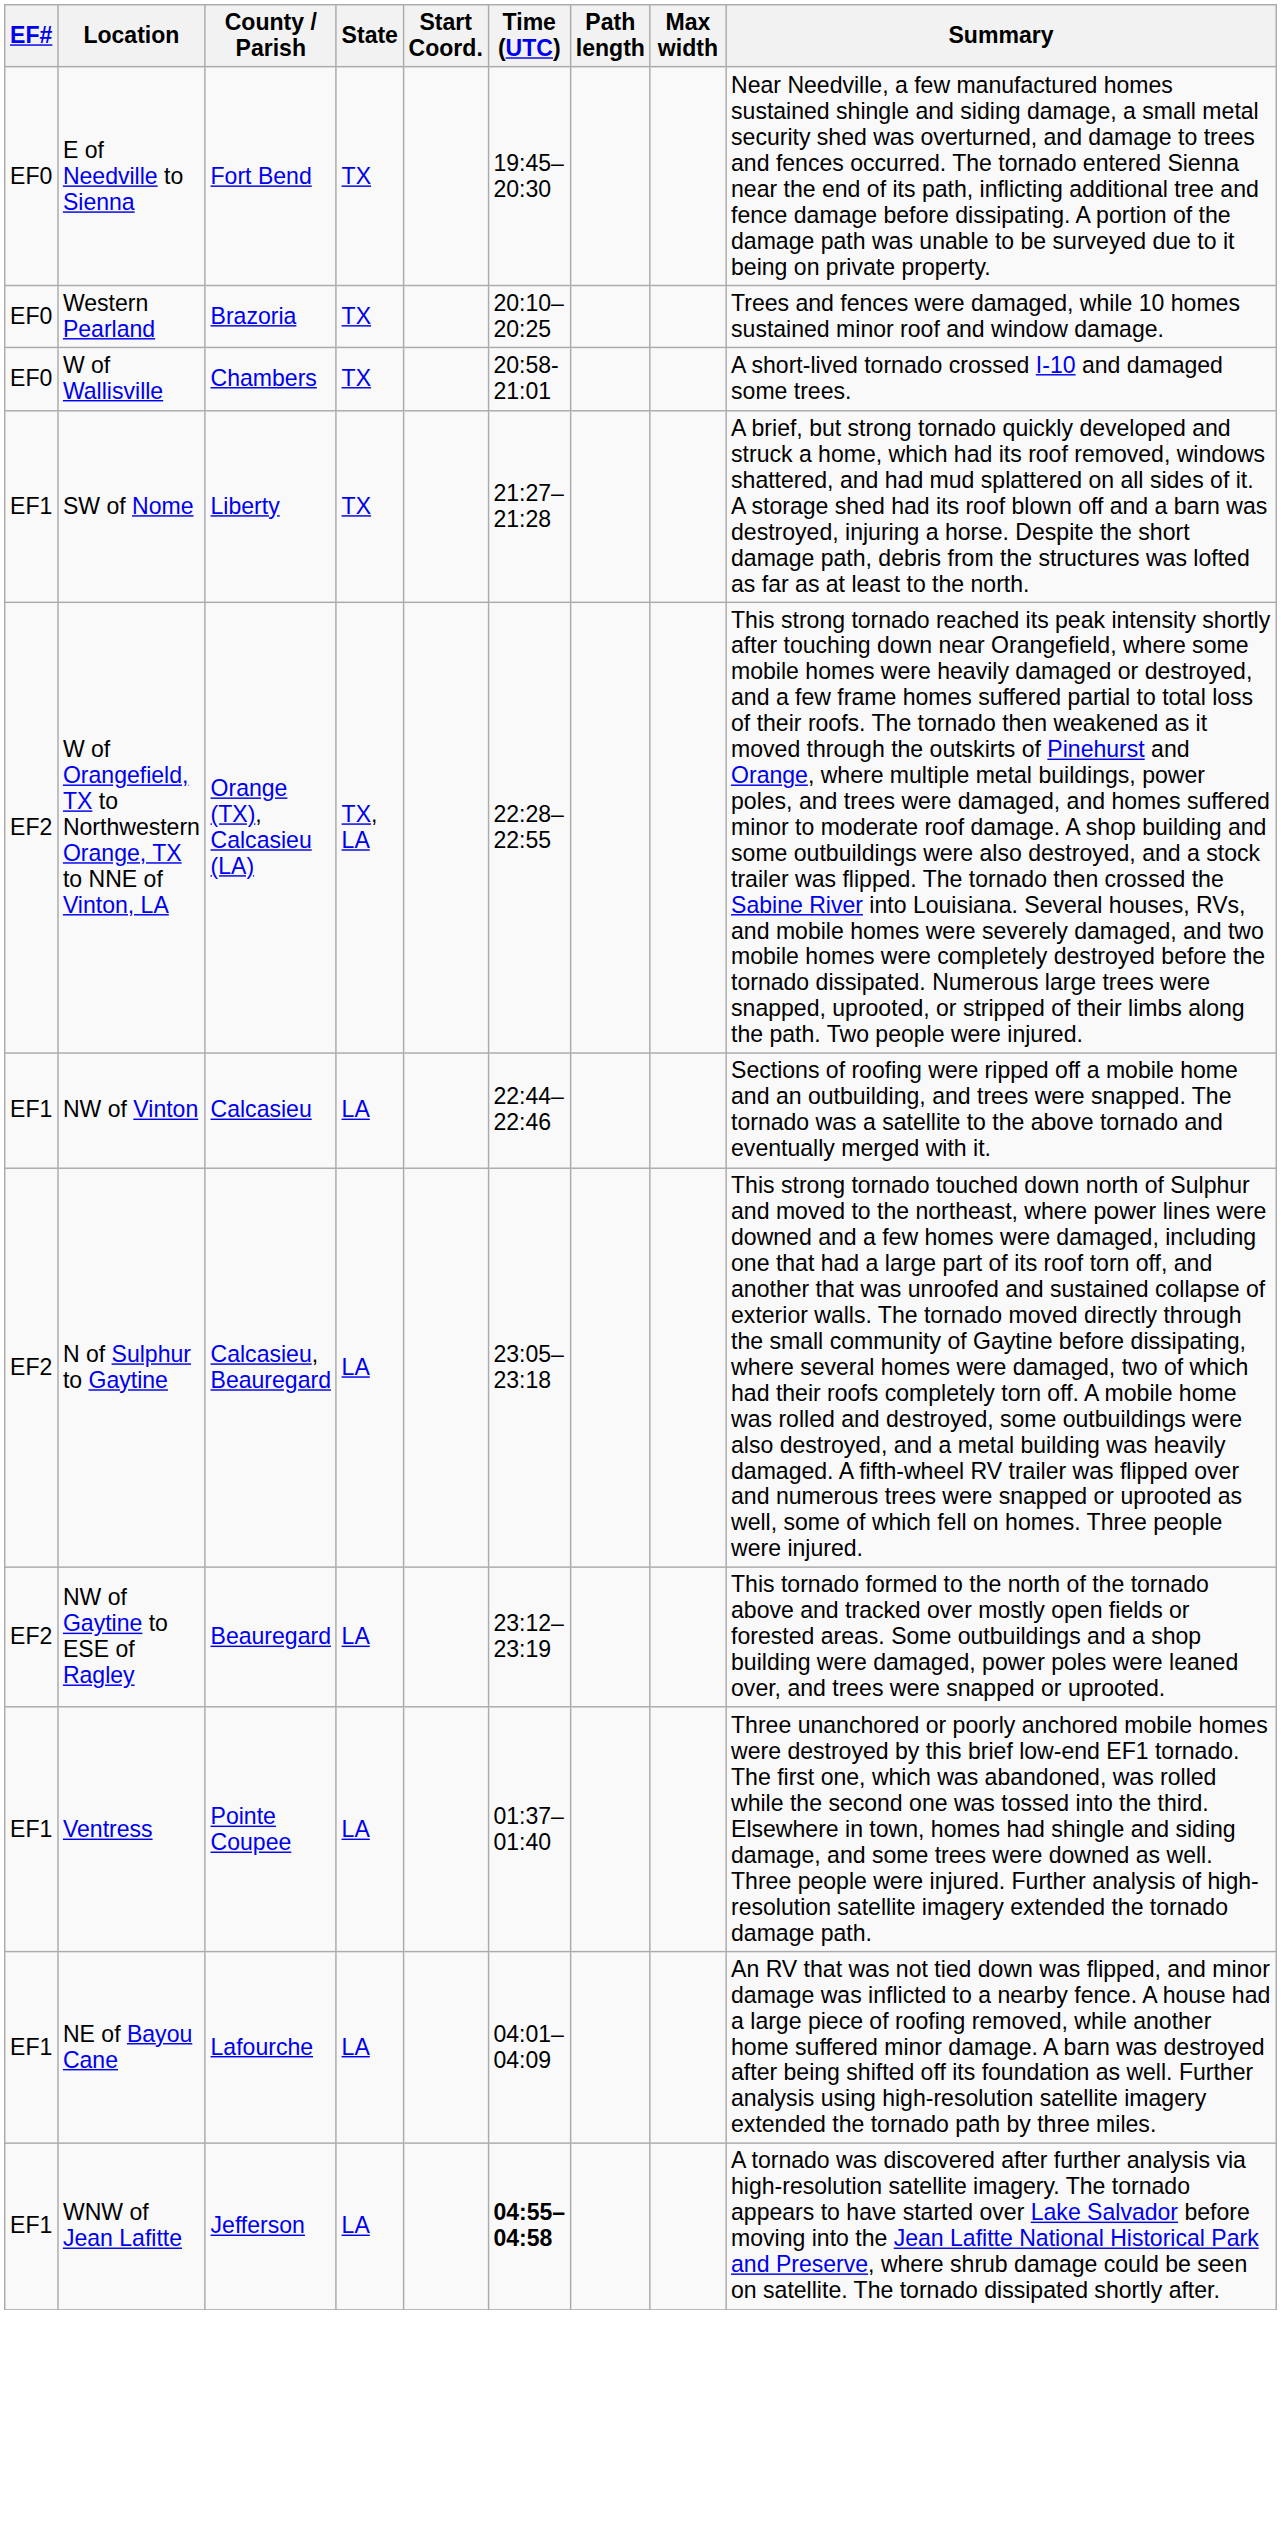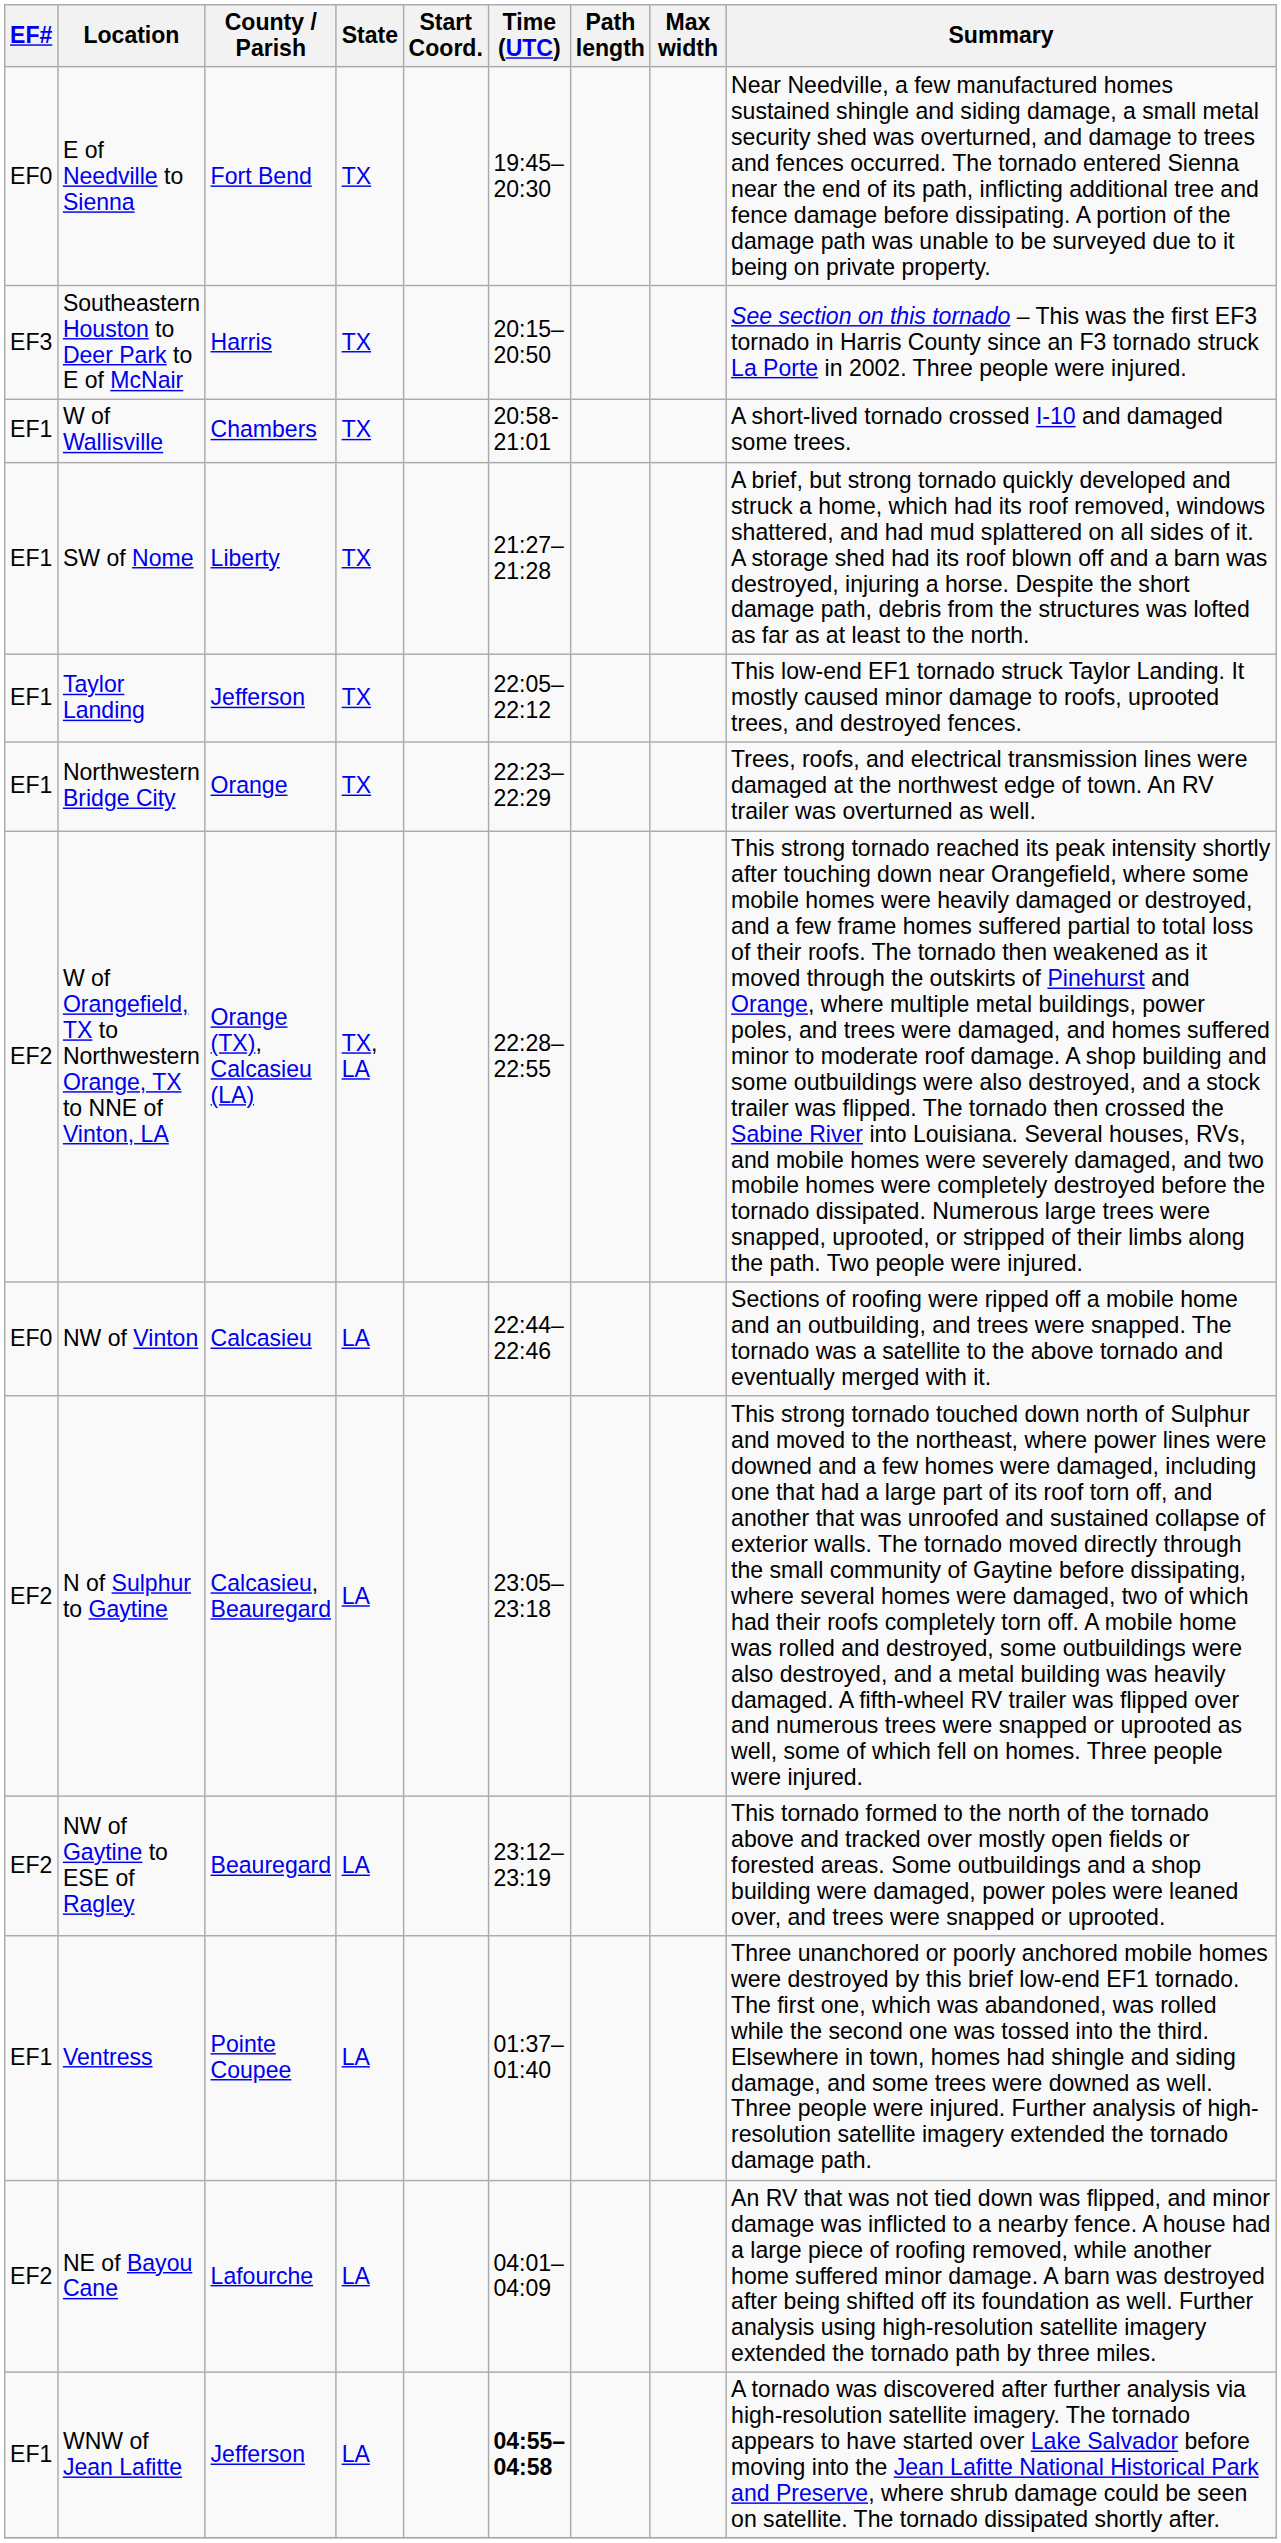- row: EF0 | Western Pearland | Brazoria | TX | 20:10–20:25 | Trees and fences were damaged, while 10 homes sustained minor roof and window damage.
+ row: EF3 | Southeastern Houston to Deer Park to E of McNair | Harris | TX | 20:15–20:50 | See section on this tornado – This was the first EF3 tornado in Harris County since an F3 tornado struck La Porte in 2002. Three people were injured.
W of Wallisville | EF#: EF0 -> EF1
+ row: EF1 | Taylor Landing | Jefferson | TX | 22:05–22:12 | This low-end EF1 tornado struck Taylor Landing. It mostly caused minor damage to roofs, uprooted trees, and destroyed fences.
+ row: EF1 | Northwestern Bridge City | Orange | TX | 22:23–22:29 | Trees, roofs, and electrical transmission lines were damaged at the northwest edge of town. An RV trailer was overturned as well.
NW of Vinton | EF#: EF1 -> EF0
NE of Bayou Cane | EF#: EF1 -> EF2
